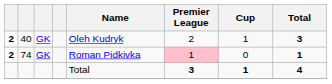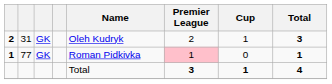row 2 | column 2: 40 -> 31
row 3 | column 1: 2 -> 1
row 3 | column 2: 74 -> 77
